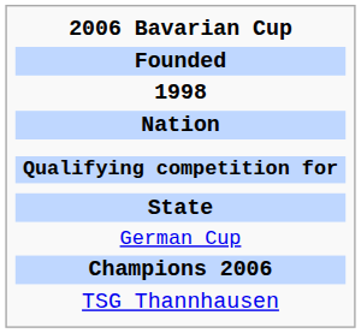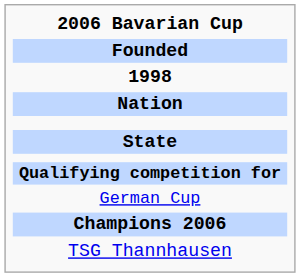row 5 | column 1: Qualifying competition for -> State
row 6 | column 1: State -> Qualifying competition for
